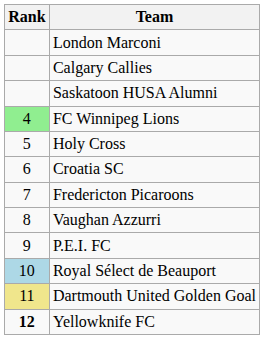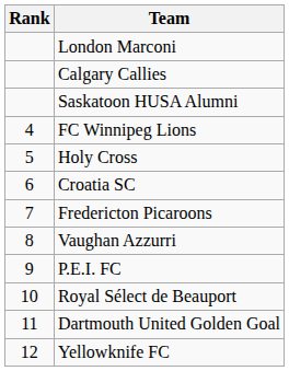FC Winnipeg Lions | Rank: lightgreen background -> no background
Royal Sélect de Beauport | Rank: lightblue background -> no background
Dartmouth United Golden Goal | Rank: khaki background -> no background
Yellowknife FC | Rank: bold -> normal
